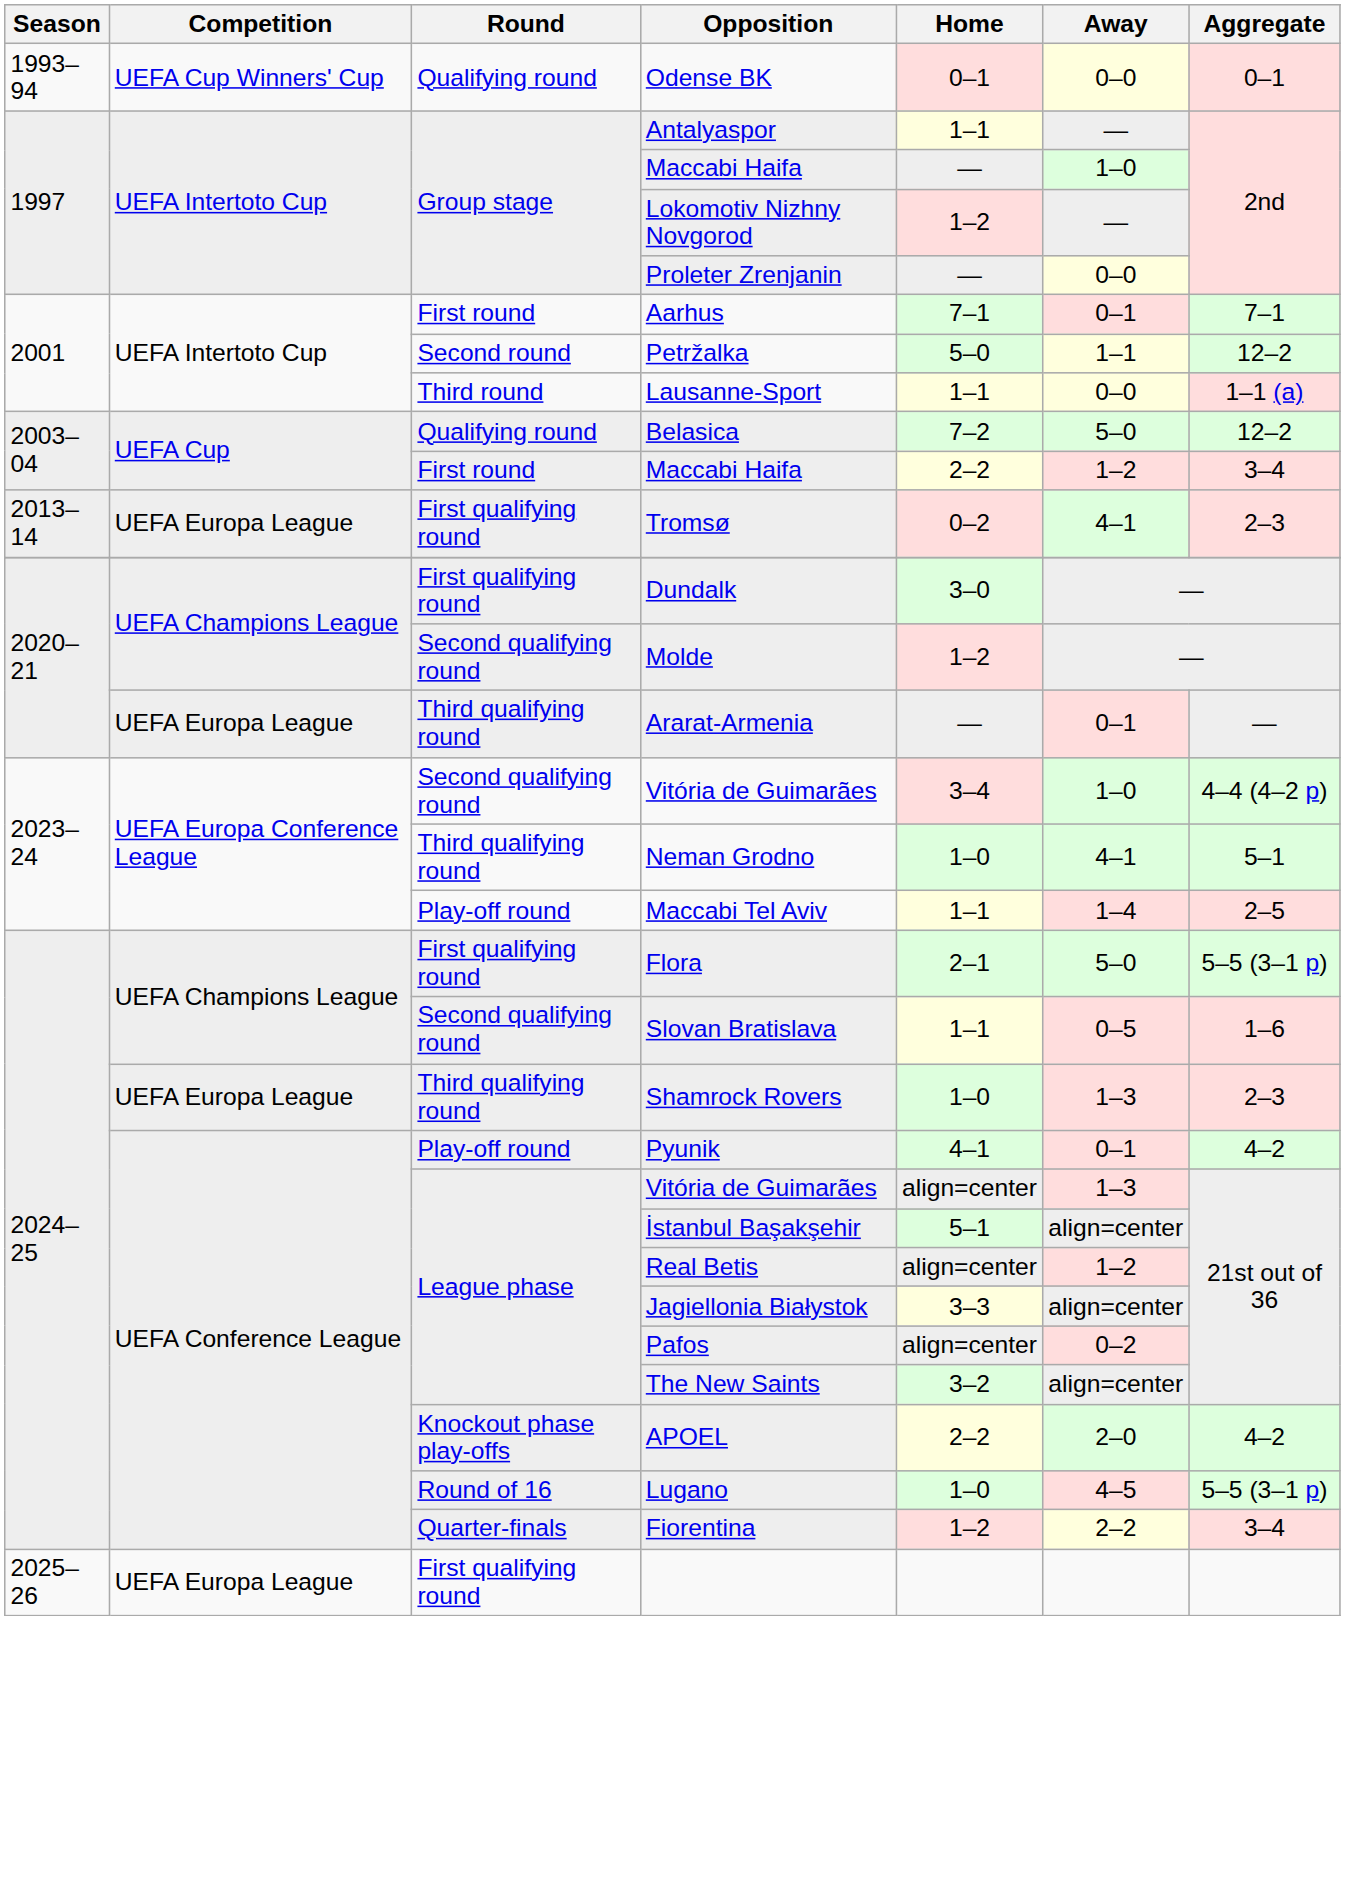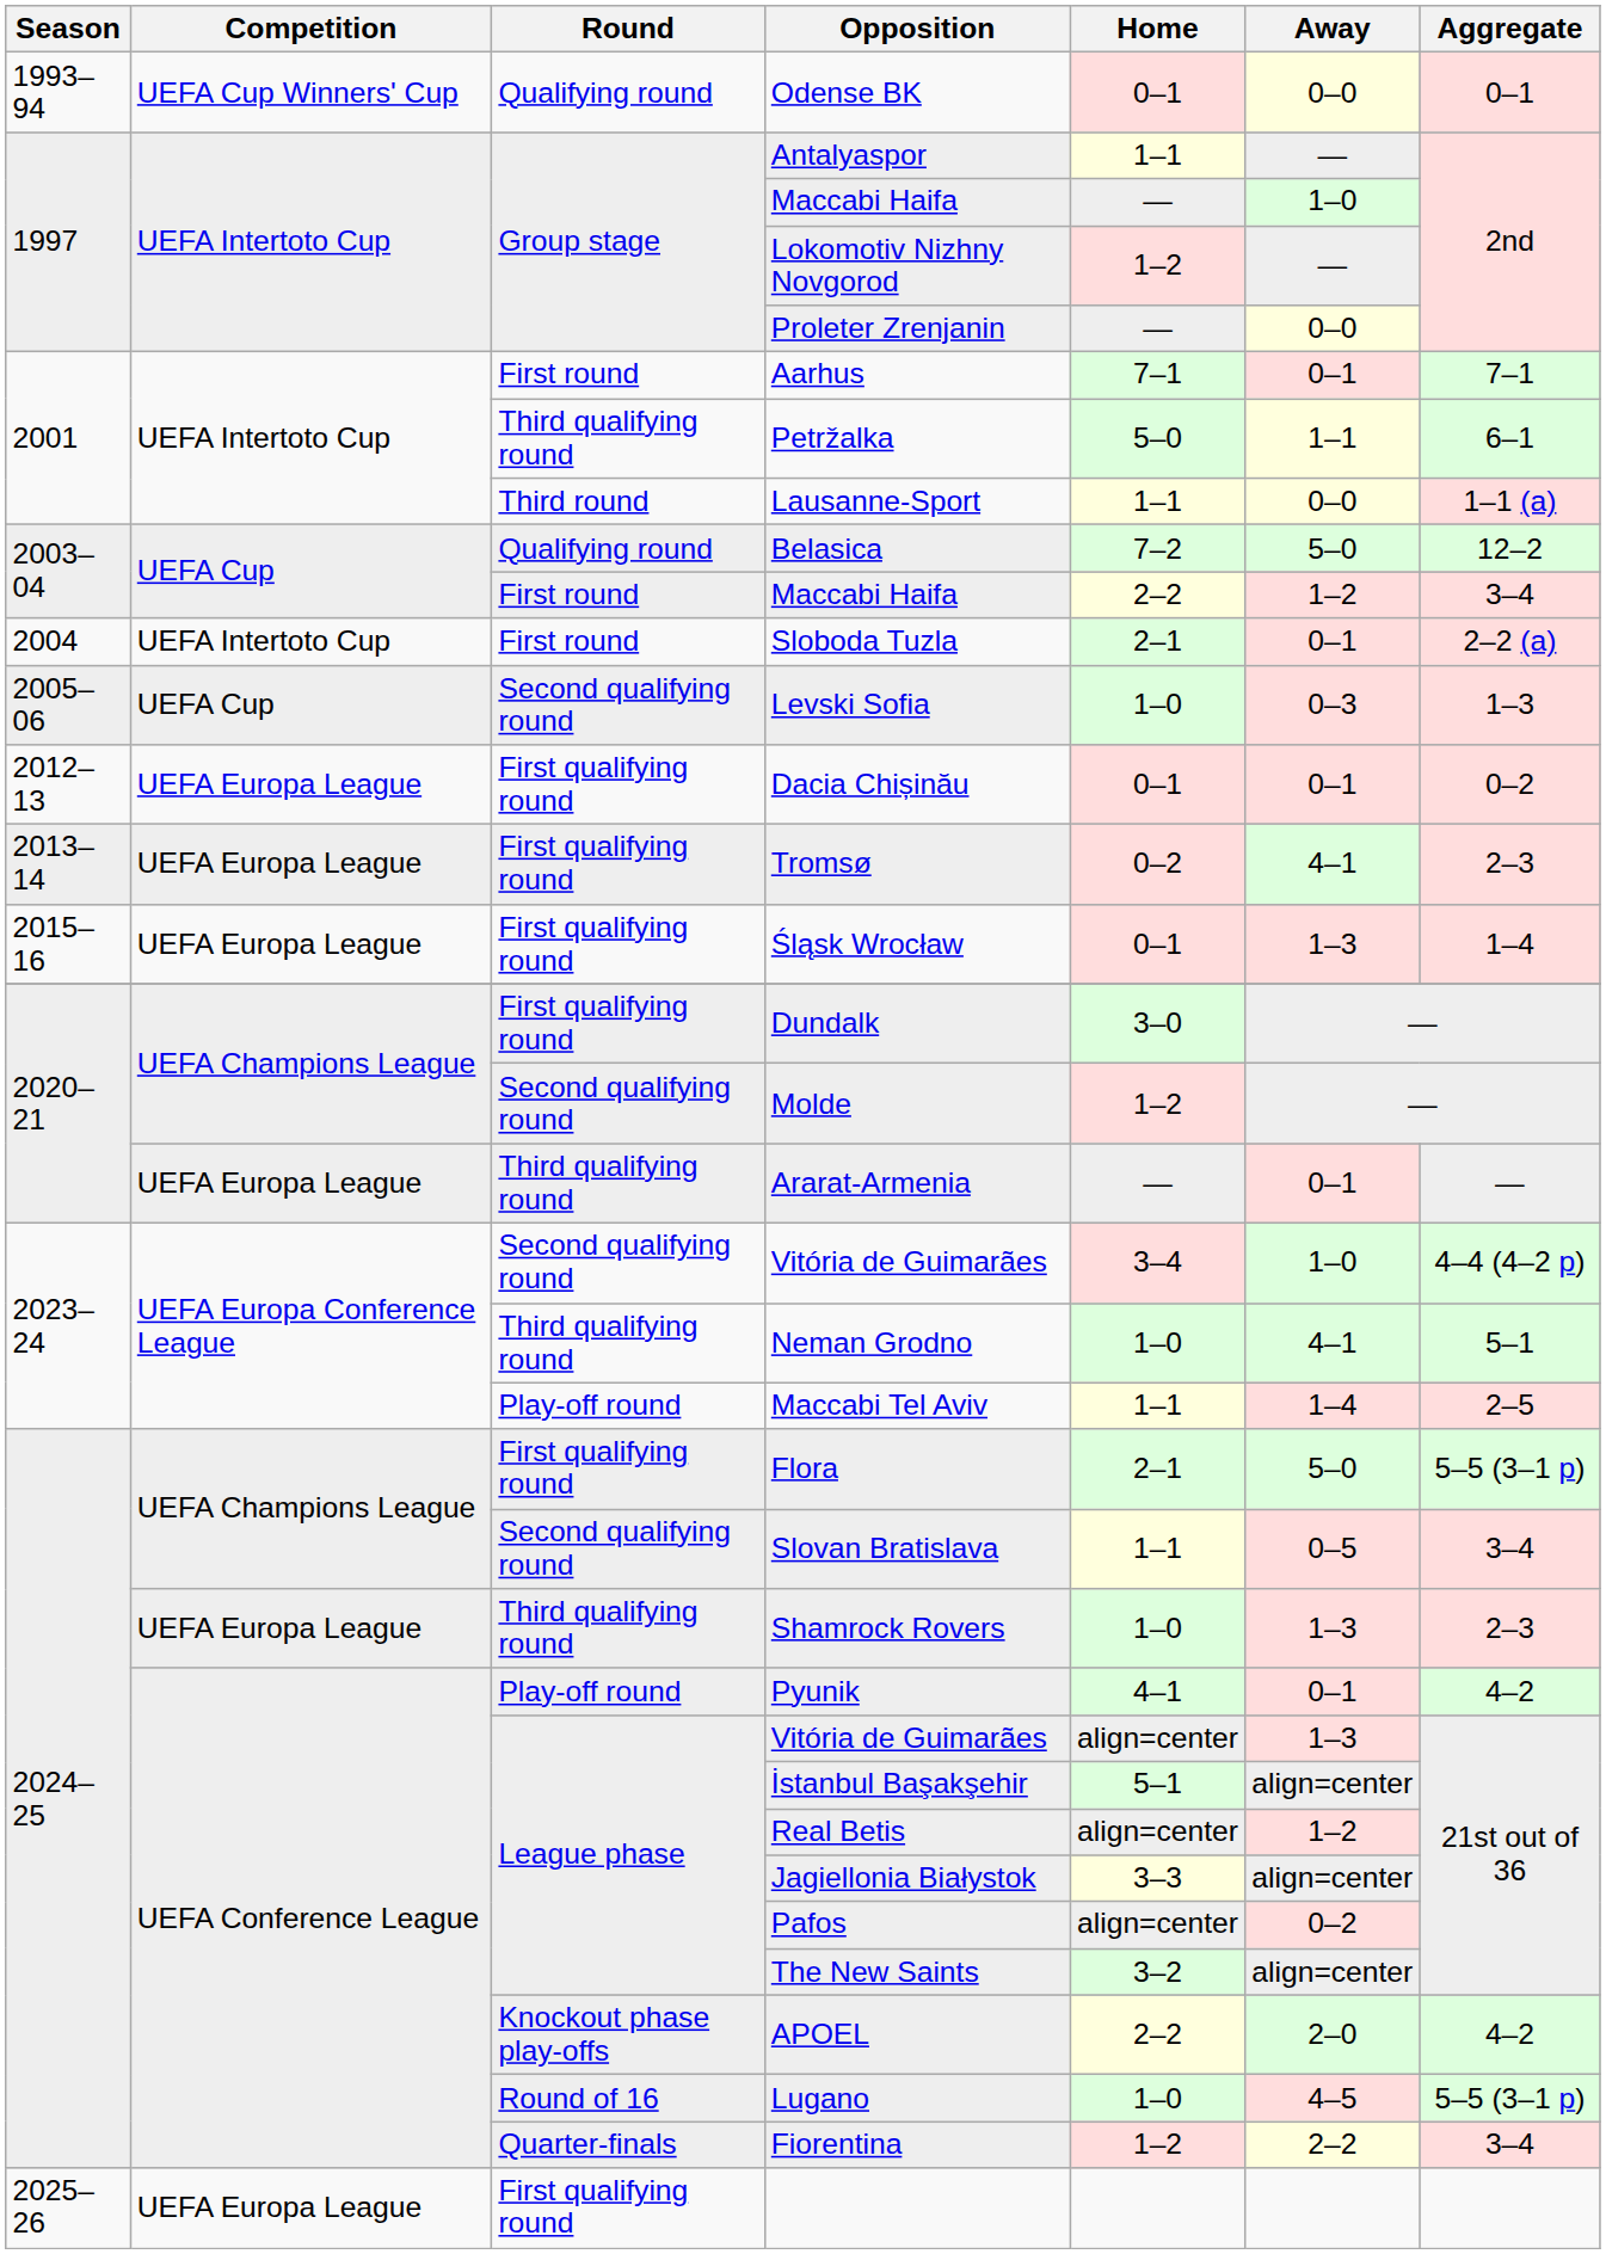Petržalka | Round: Second round -> Third qualifying round
Petržalka | Aggregate: 12–2 -> 6–1
+ row: 2004 | UEFA Intertoto Cup | First round | Sloboda Tuzla | 2–1 | 0–1 | 2–2 (a)
+ row: 2005–06 | UEFA Cup | Second qualifying round | Levski Sofia | 1–0 | 0–3 | 1–3
+ row: 2012–13 | UEFA Europa League | First qualifying round | Dacia Chișinău | 0–1 | 0–1 | 0–2
+ row: 2015–16 | UEFA Europa League | First qualifying round | Śląsk Wrocław | 0–1 | 1–3 | 1–4
Slovan Bratislava | Aggregate: 1–6 -> 3–4
